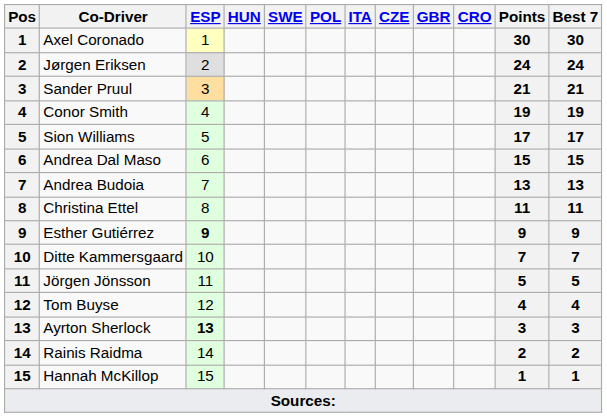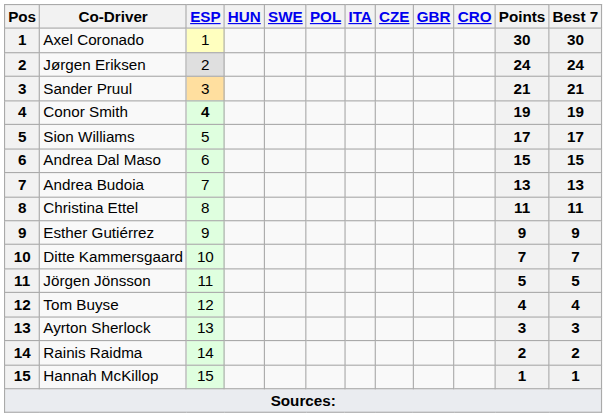Conor Smith | ESP: normal -> bold
Esther Gutiérrez | ESP: bold -> normal
Ayrton Sherlock | ESP: bold -> normal
